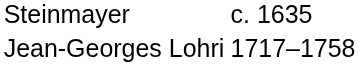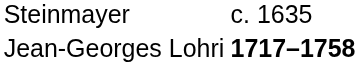Jean-Georges Lohri | column 2: normal -> bold
